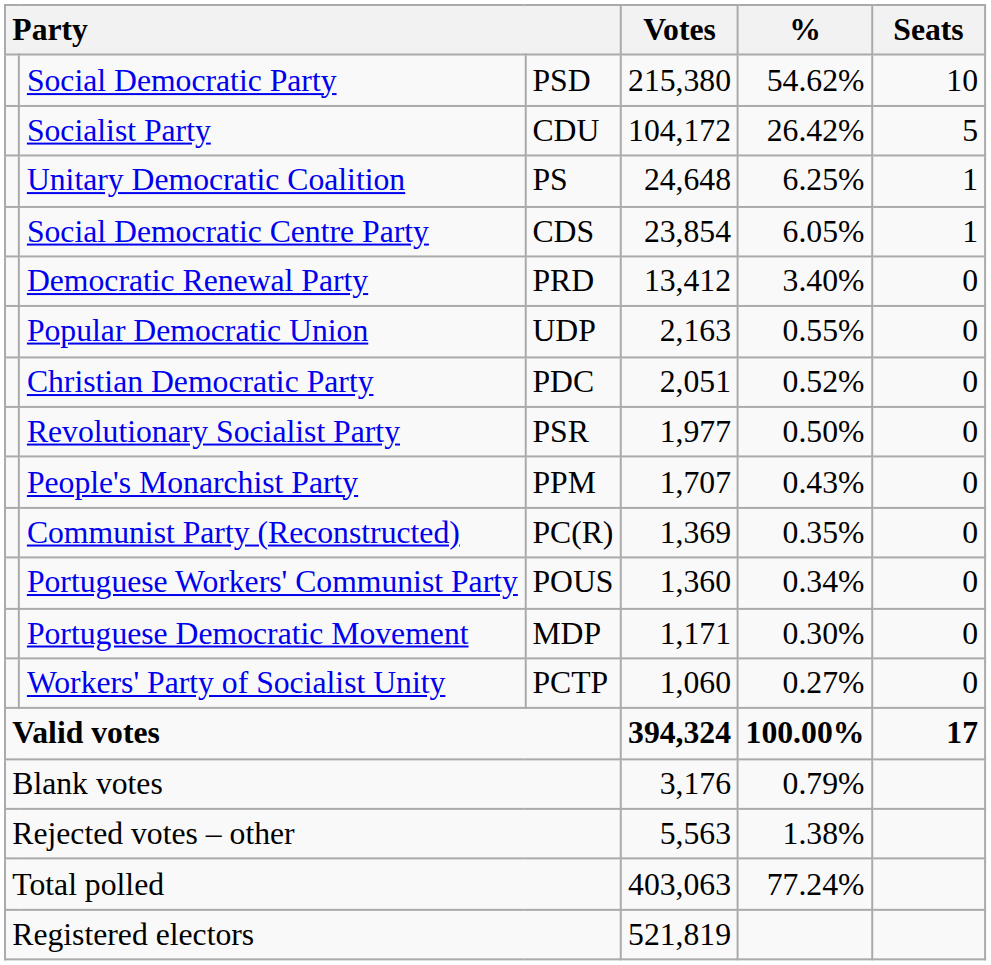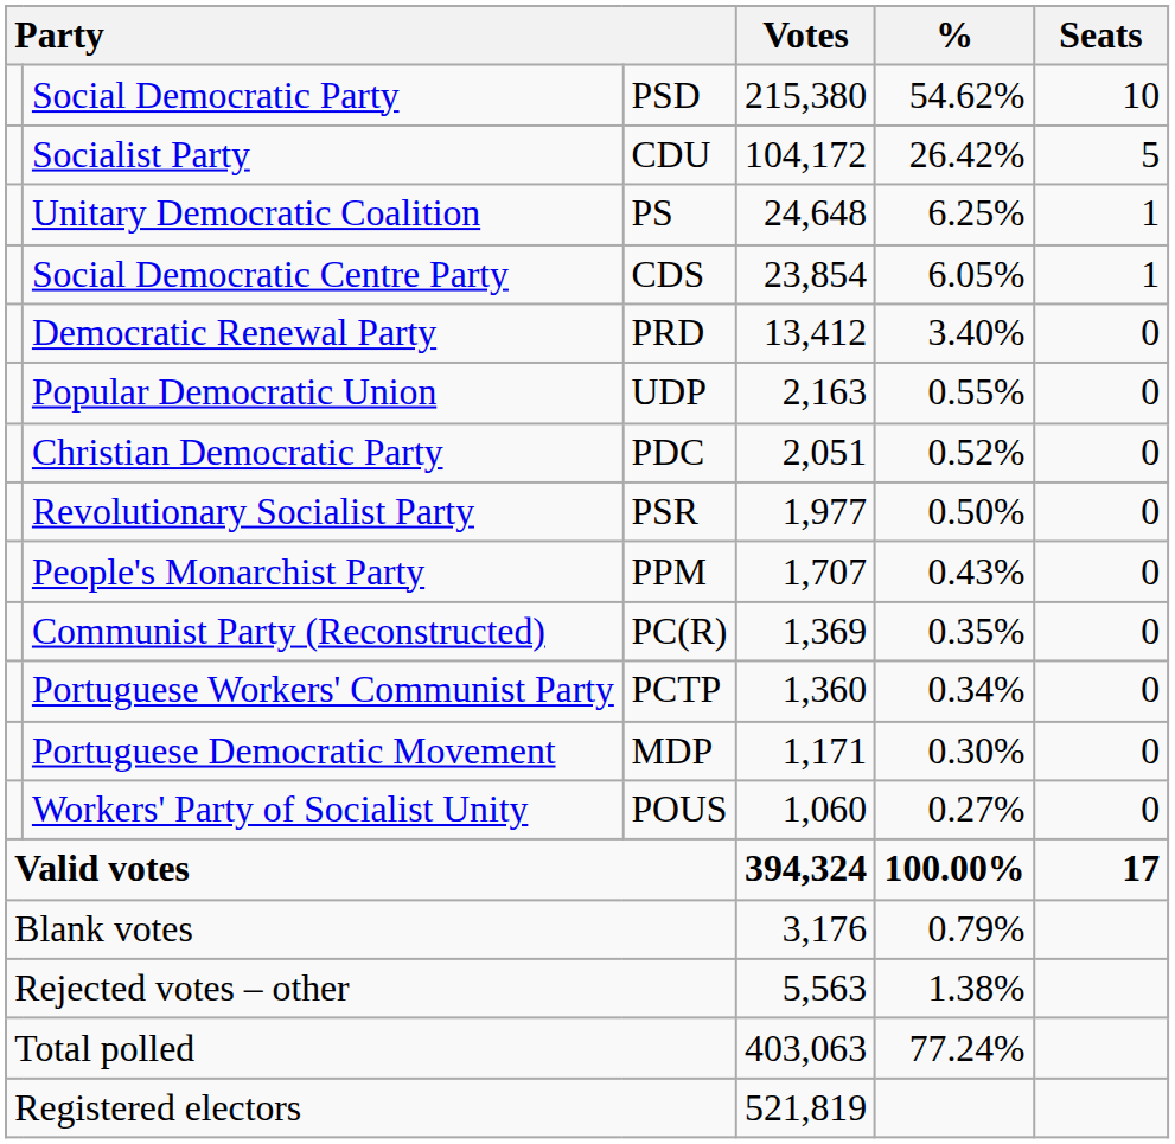Portuguese Workers' Communist Party | column 3: POUS -> PCTP
Workers' Party of Socialist Unity | column 3: PCTP -> POUS
